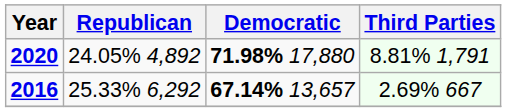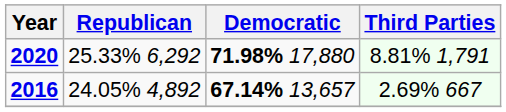2020 | Republican: 24.05% 4,892 -> 25.33% 6,292
2016 | Republican: 25.33% 6,292 -> 24.05% 4,892
